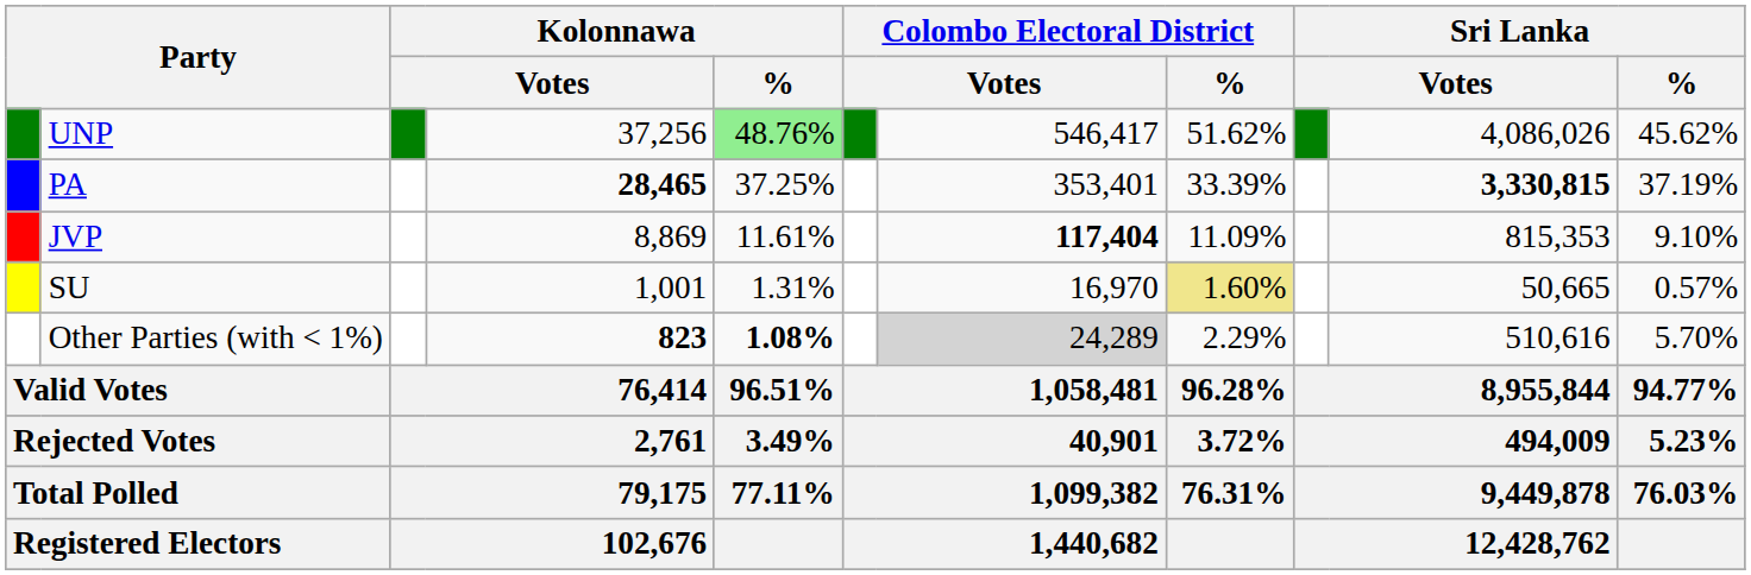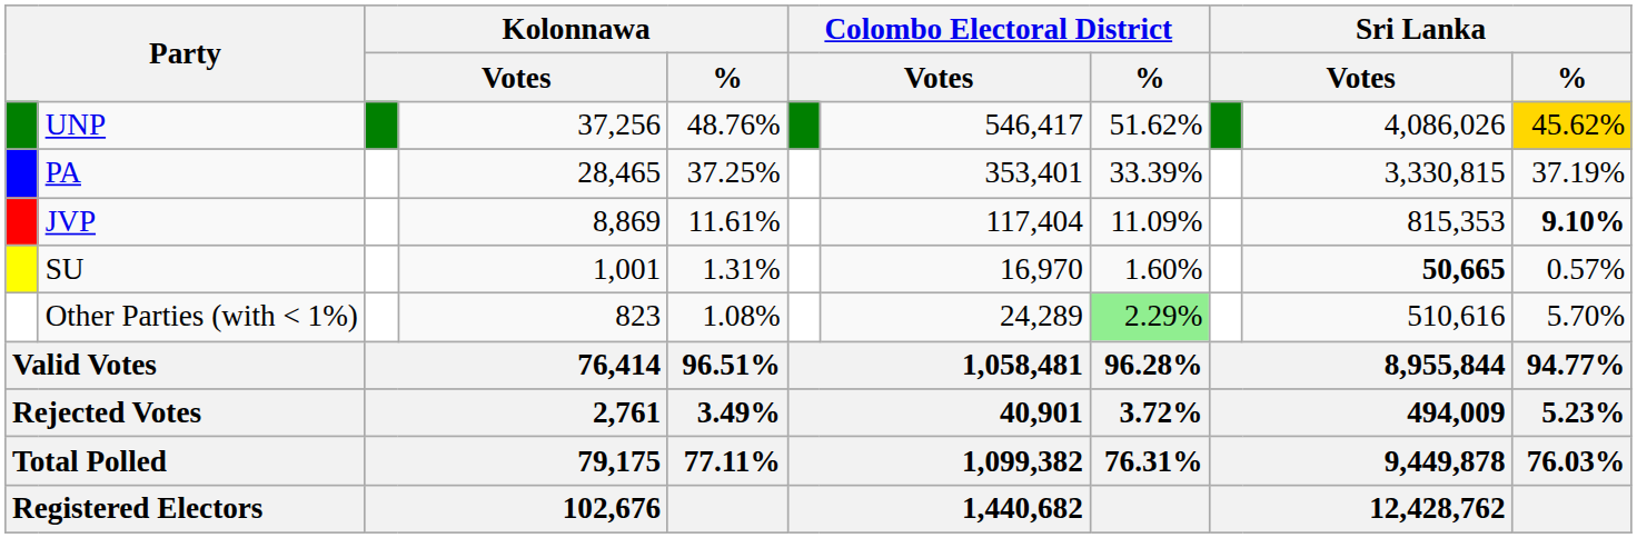UNP | Kolonnawa / %: lightgreen background -> no background
UNP | Sri Lanka / %: no background -> gold background
PA | column 4: bold -> normal
PA | column 10: bold -> normal
JVP | column 7: bold -> normal
JVP | Sri Lanka / %: normal -> bold
SU | Colombo Electoral District / %: khaki background -> no background
SU | column 10: normal -> bold
Other Parties (with < 1%) | column 4: bold -> normal
Other Parties (with < 1%) | Kolonnawa / %: bold -> normal
Other Parties (with < 1%) | column 7: lightgrey background -> no background
Other Parties (with < 1%) | Colombo Electoral District / %: no background -> lightgreen background
